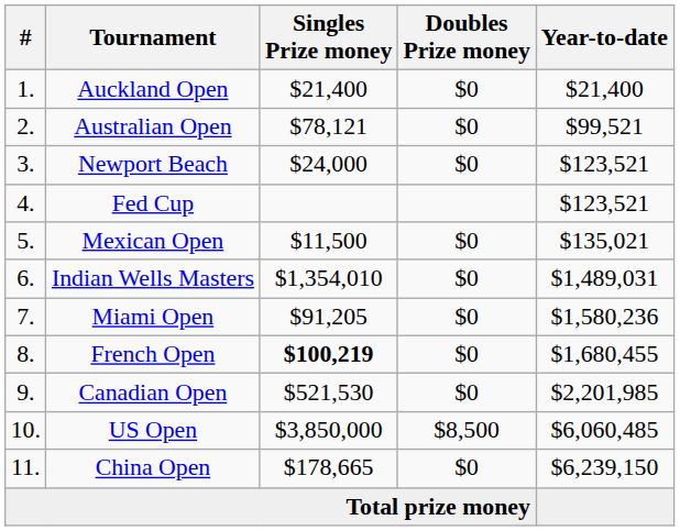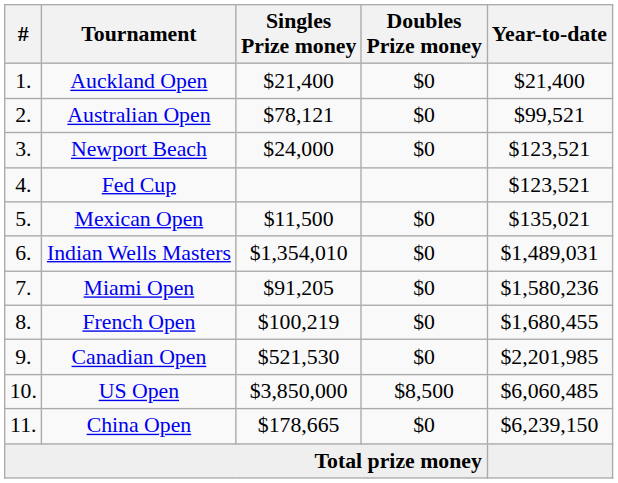French Open | Singles Prize money: bold -> normal
